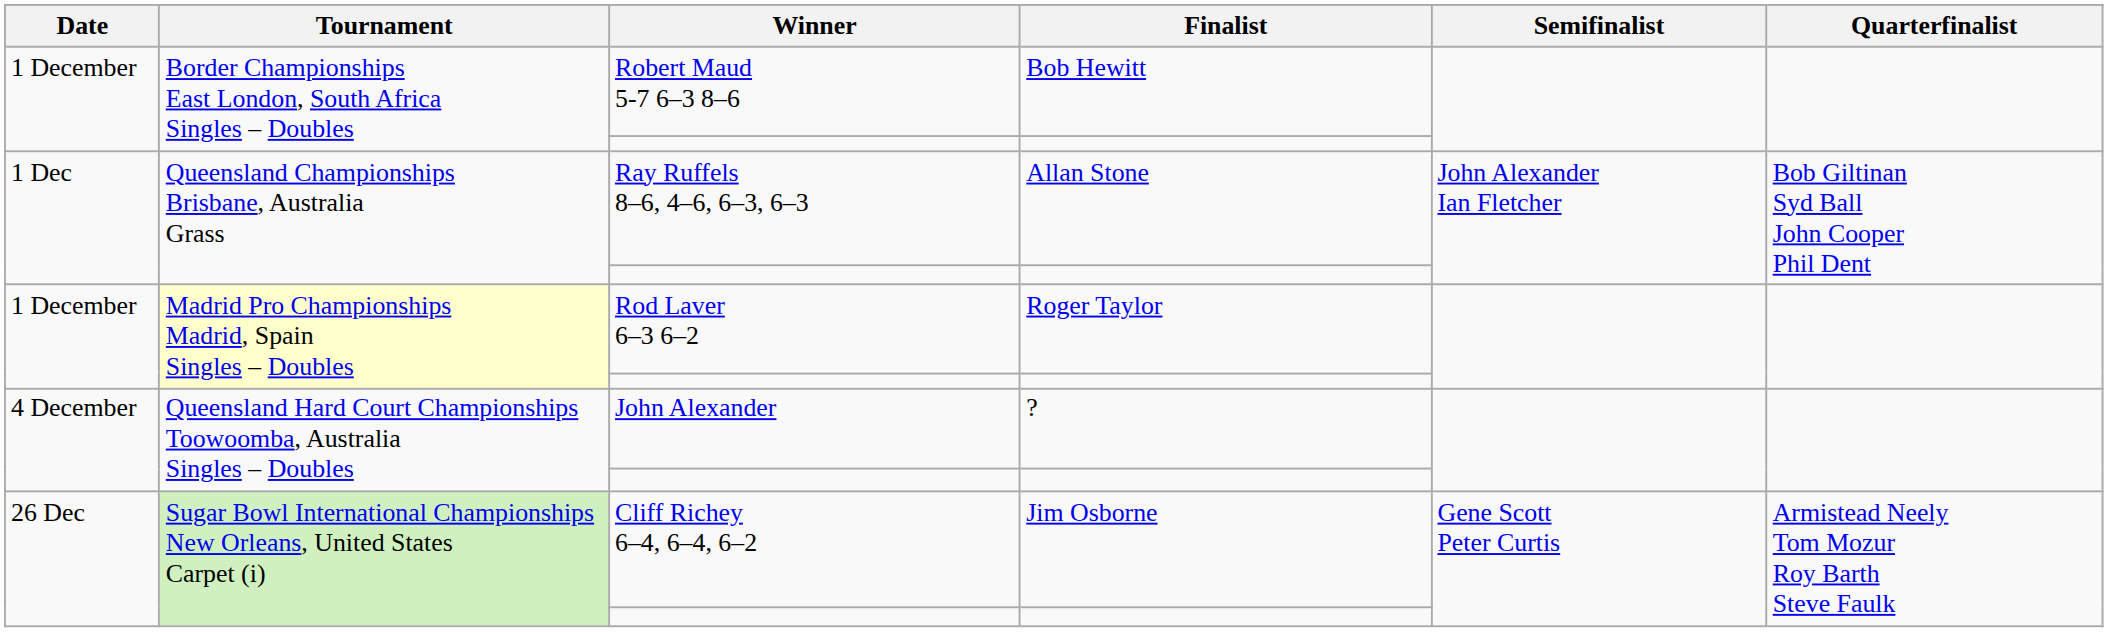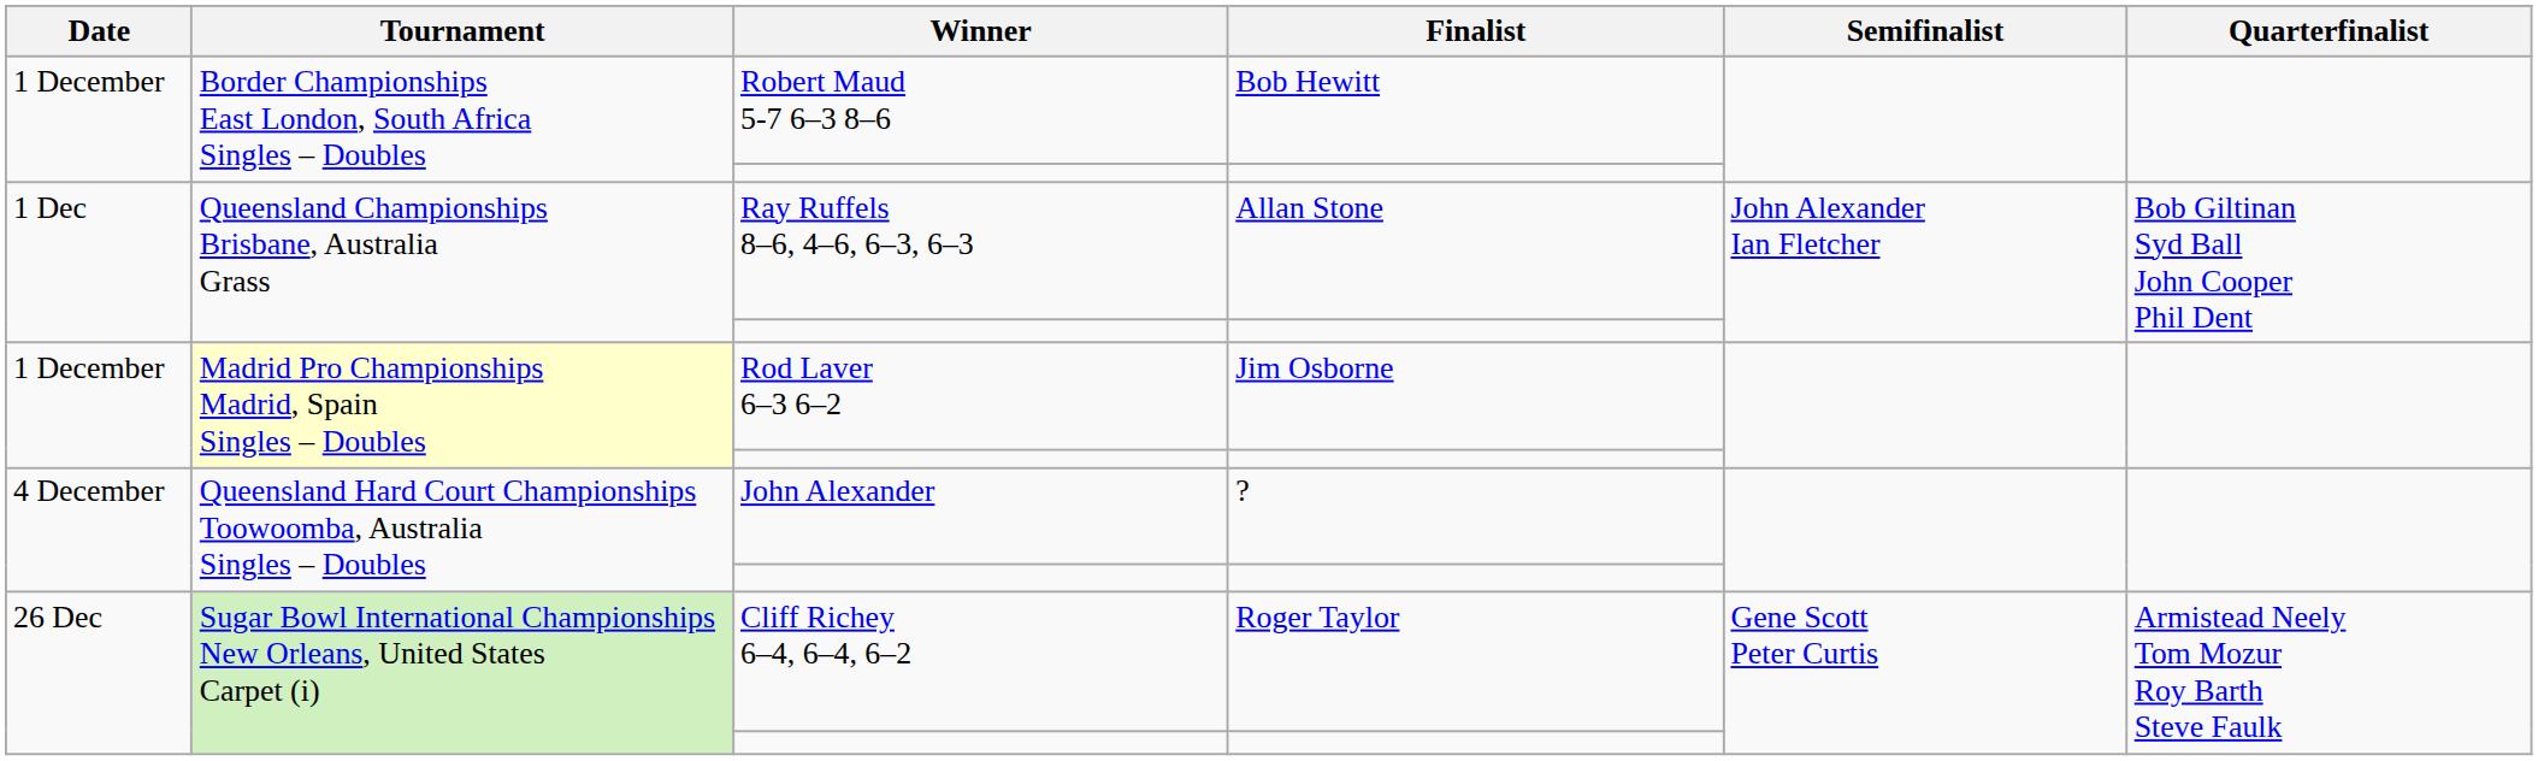Rod Laver 6–3 6–2 | Finalist: Roger Taylor -> Jim Osborne
Cliff Richey 6–4, 6–4, 6–2 | Finalist: Jim Osborne -> Roger Taylor
